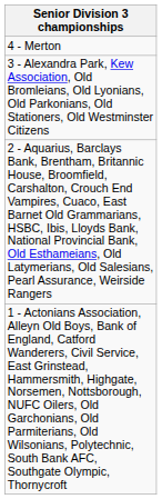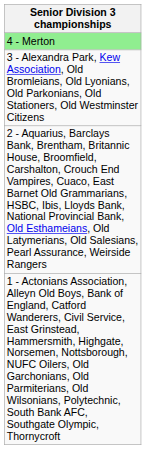row 2 | column 1: no background -> lightgreen background
